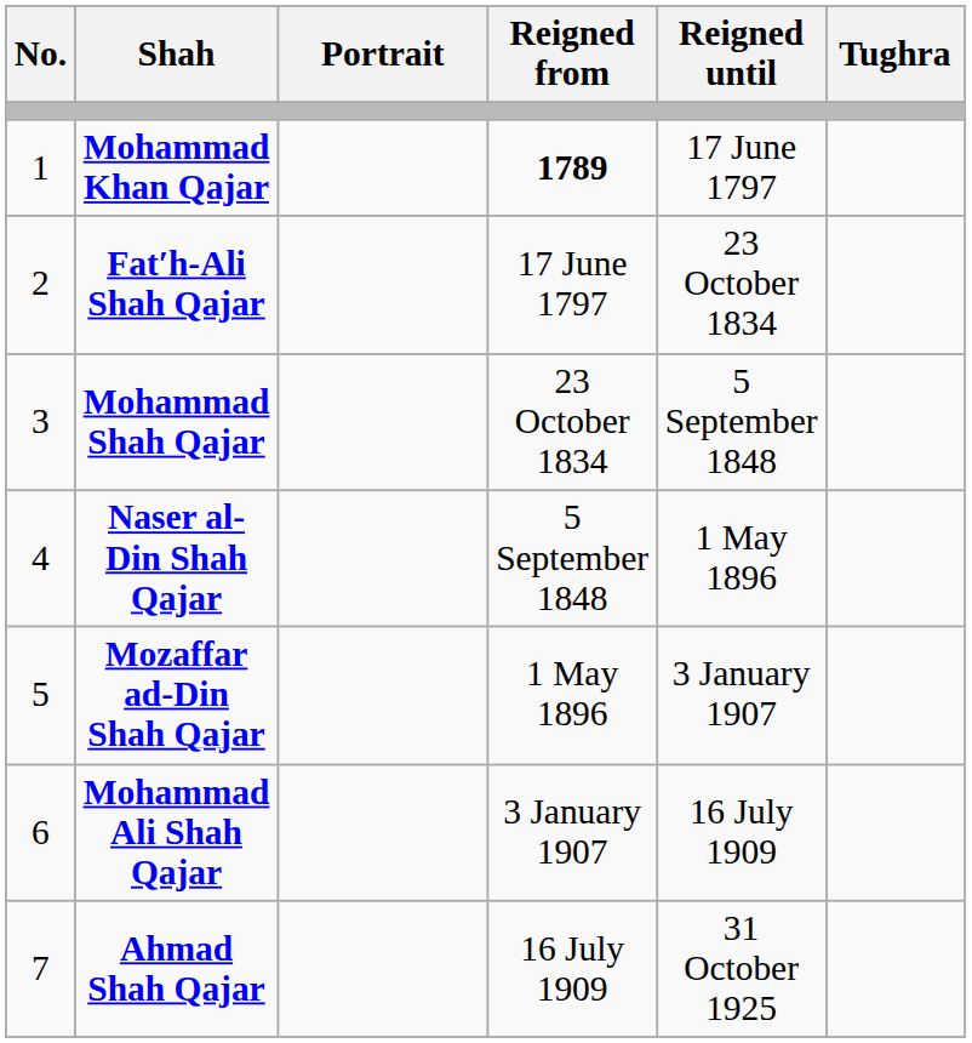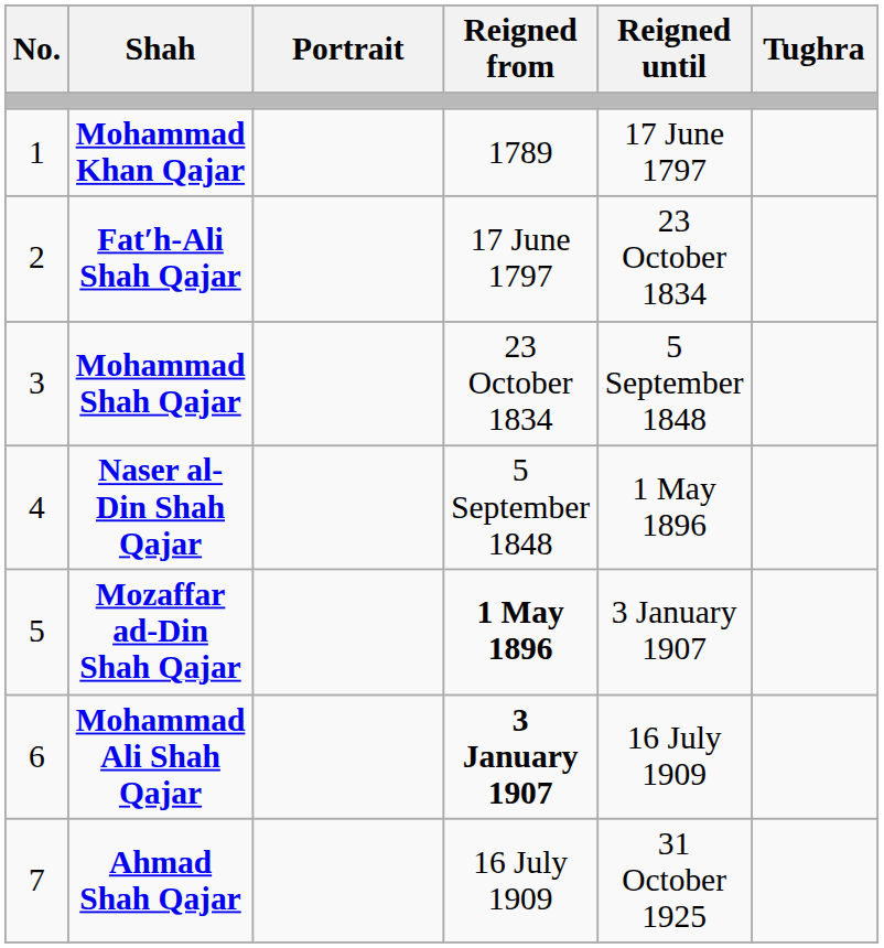Mohammad Khan Qajar | Reigned from: bold -> normal
Mozaffar ad-Din Shah Qajar | Reigned from: normal -> bold
Mohammad Ali Shah Qajar | Reigned from: normal -> bold
